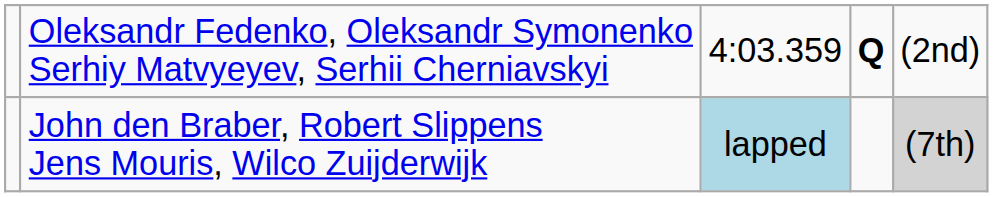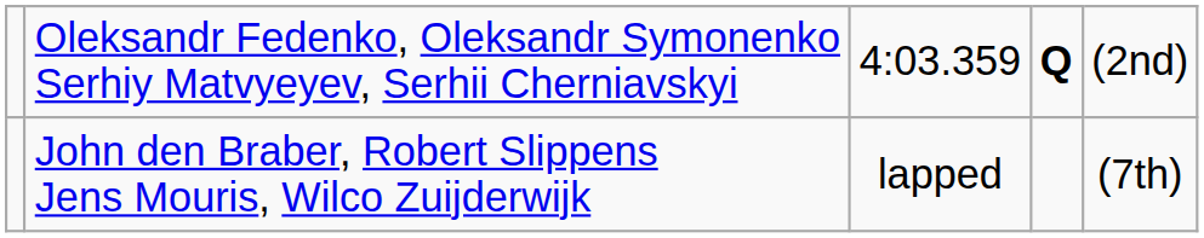row 2 | column 3: lightblue background -> no background
row 2 | column 5: lightgrey background -> no background
